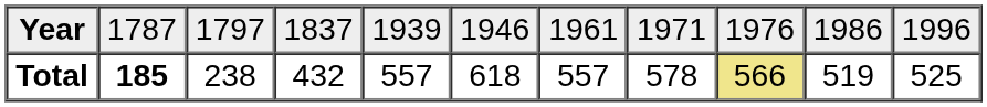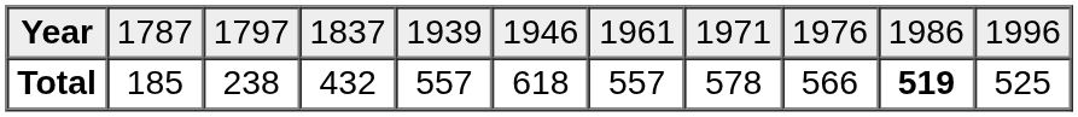row 2 | column 2: bold -> normal
row 2 | column 9: khaki background -> no background
row 2 | column 10: normal -> bold
